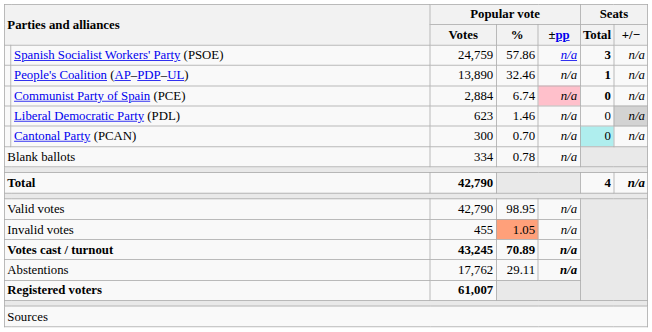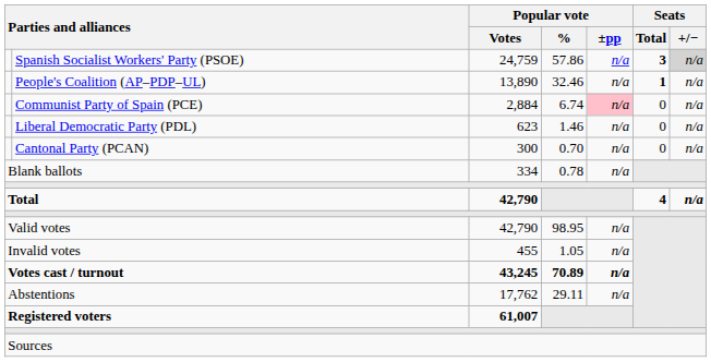Spanish Socialist Workers' Party (PSOE) | Seats / +/−: no background -> lightgrey background
Communist Party of Spain (PCE) | Seats / Total: bold -> normal
Liberal Democratic Party (PDL) | Seats / +/−: lightgrey background -> no background
Cantonal Party (PCAN) | Seats / Total: paleturquoise background -> no background
Invalid votes | Popular vote / %: lightsalmon background -> no background
Abstentions | Popular vote / ±pp: bold -> normal
